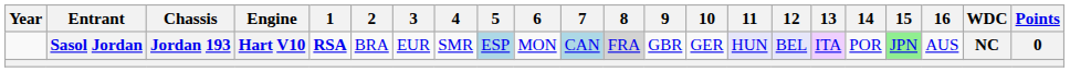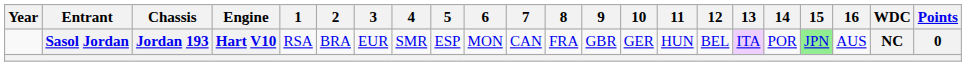Sasol Jordan | 1: bold -> normal
Sasol Jordan | 5: lightblue background -> no background
Sasol Jordan | 7: lightblue background -> no background
Sasol Jordan | 8: lightgrey background -> no background
Sasol Jordan | 11: lavender background -> no background
Sasol Jordan | 12: lavender background -> no background
